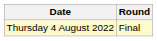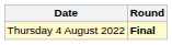Thursday 4 August 2022 | Round: normal -> bold
